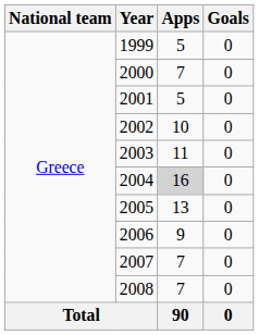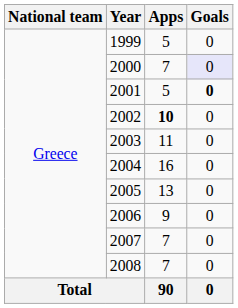2000 | Goals: no background -> lavender background
2001 | Goals: normal -> bold
2002 | Apps: normal -> bold
2004 | Apps: lightgrey background -> no background
